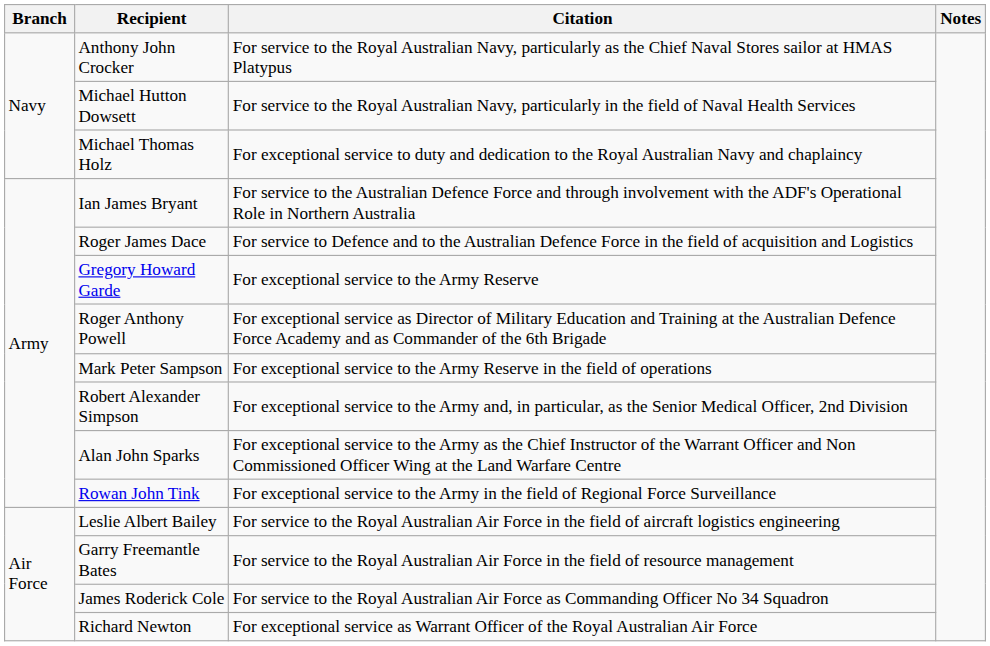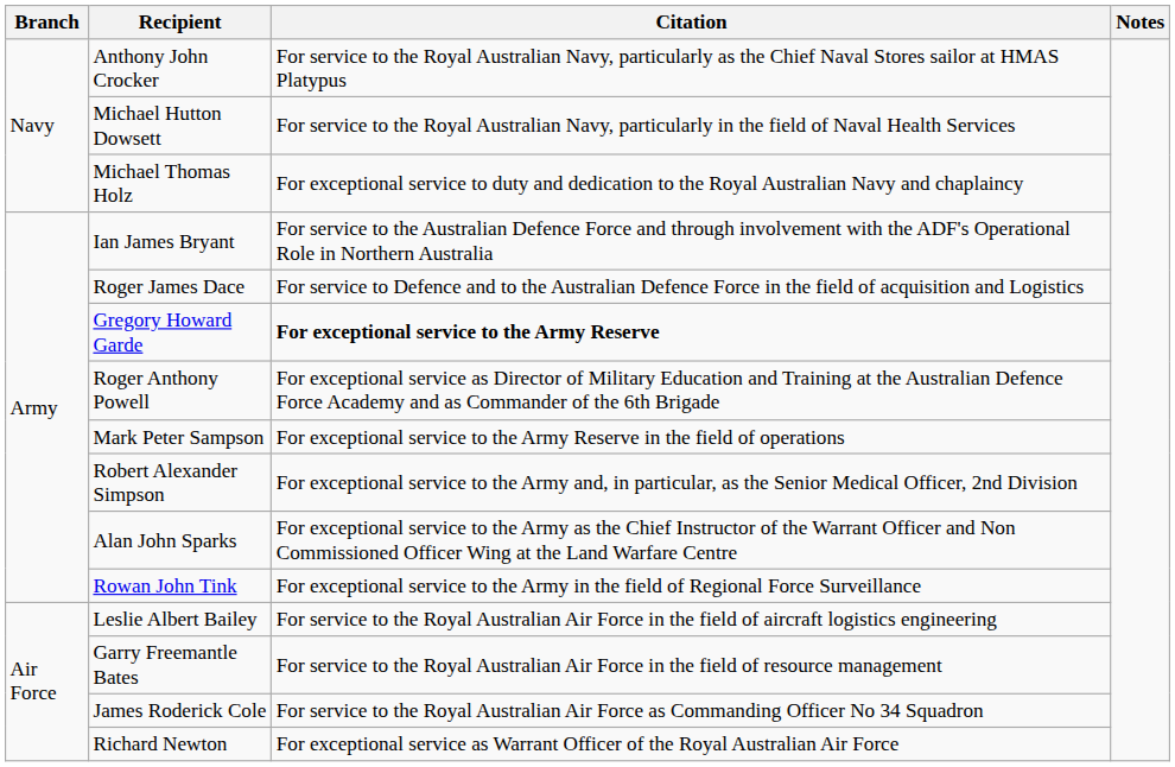Gregory Howard Garde | Citation: normal -> bold
